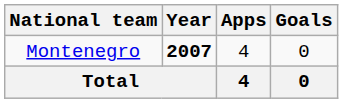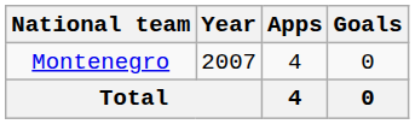Montenegro | Year: bold -> normal
